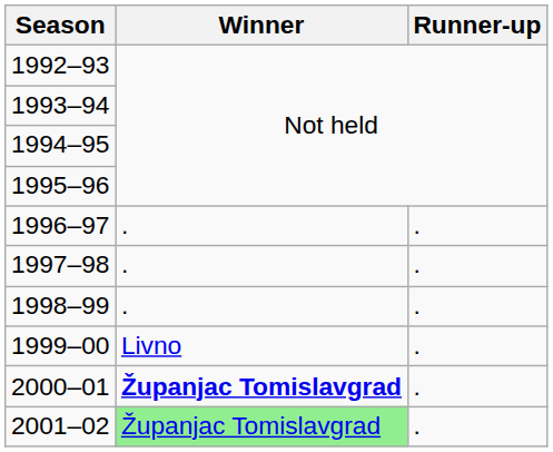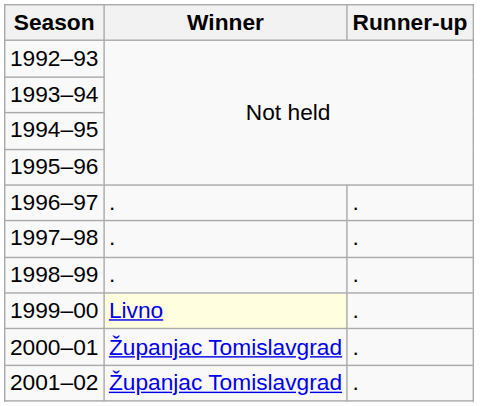1999–00 | Winner: no background -> lightyellow background
2000–01 | Winner: bold -> normal
2001–02 | Winner: lightgreen background -> no background
